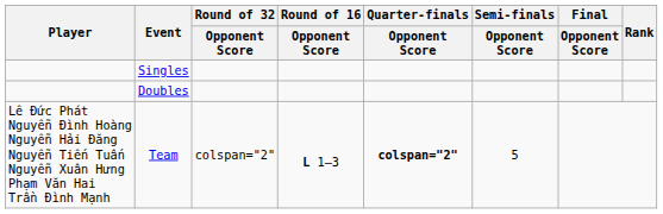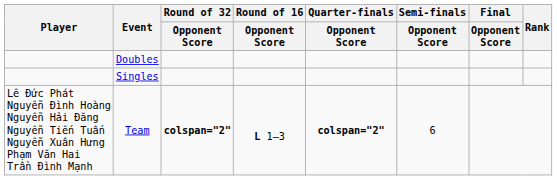rows swapped: Singles <-> Doubles
Team | Round of 32 / Opponent Score: normal -> bold
Team | Semi-finals / Opponent Score: 5 -> 6
